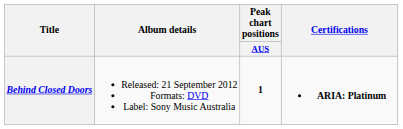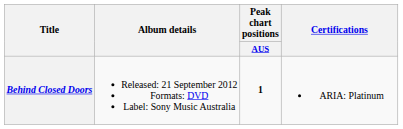Behind Closed Doors | Certifications: bold -> normal
